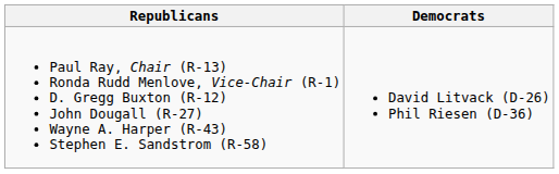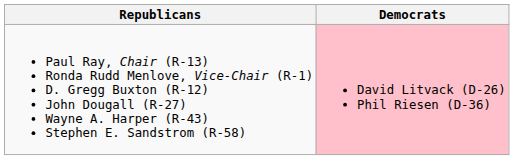row 2 | Democrats: no background -> pink background
